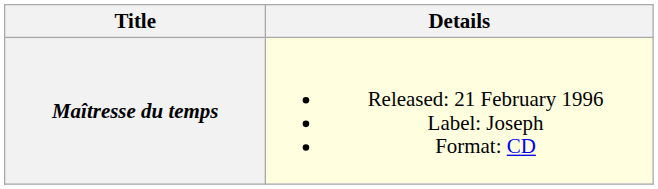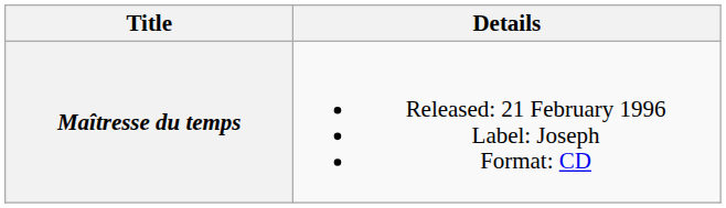Maîtresse du temps | Details: lightyellow background -> no background
